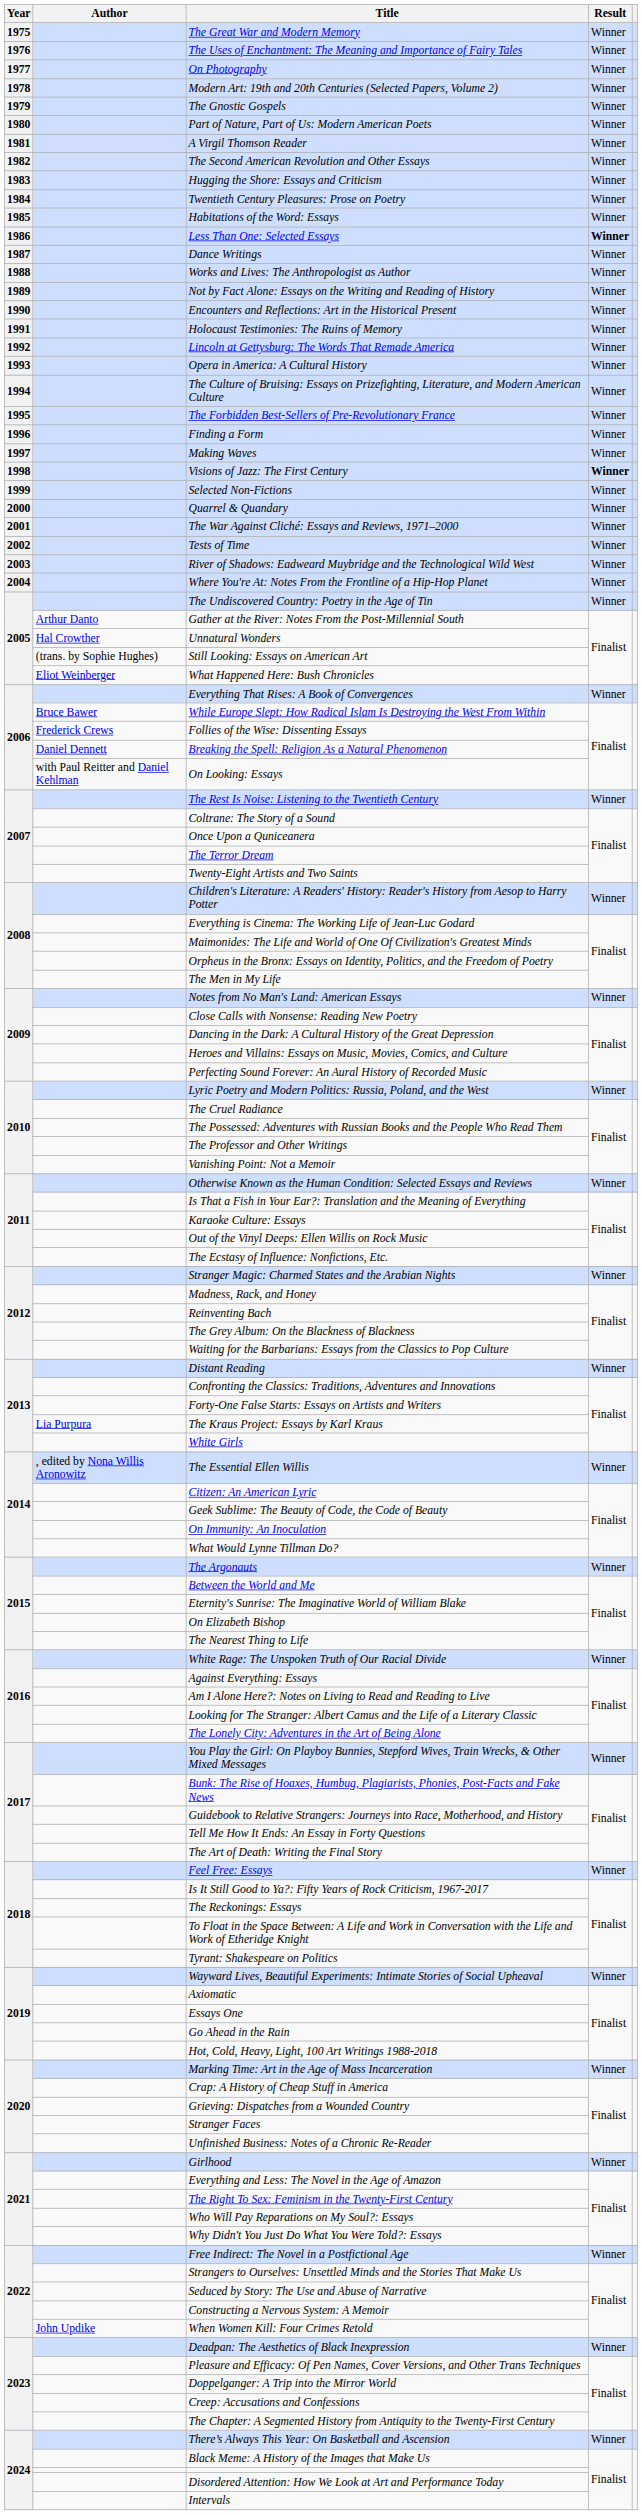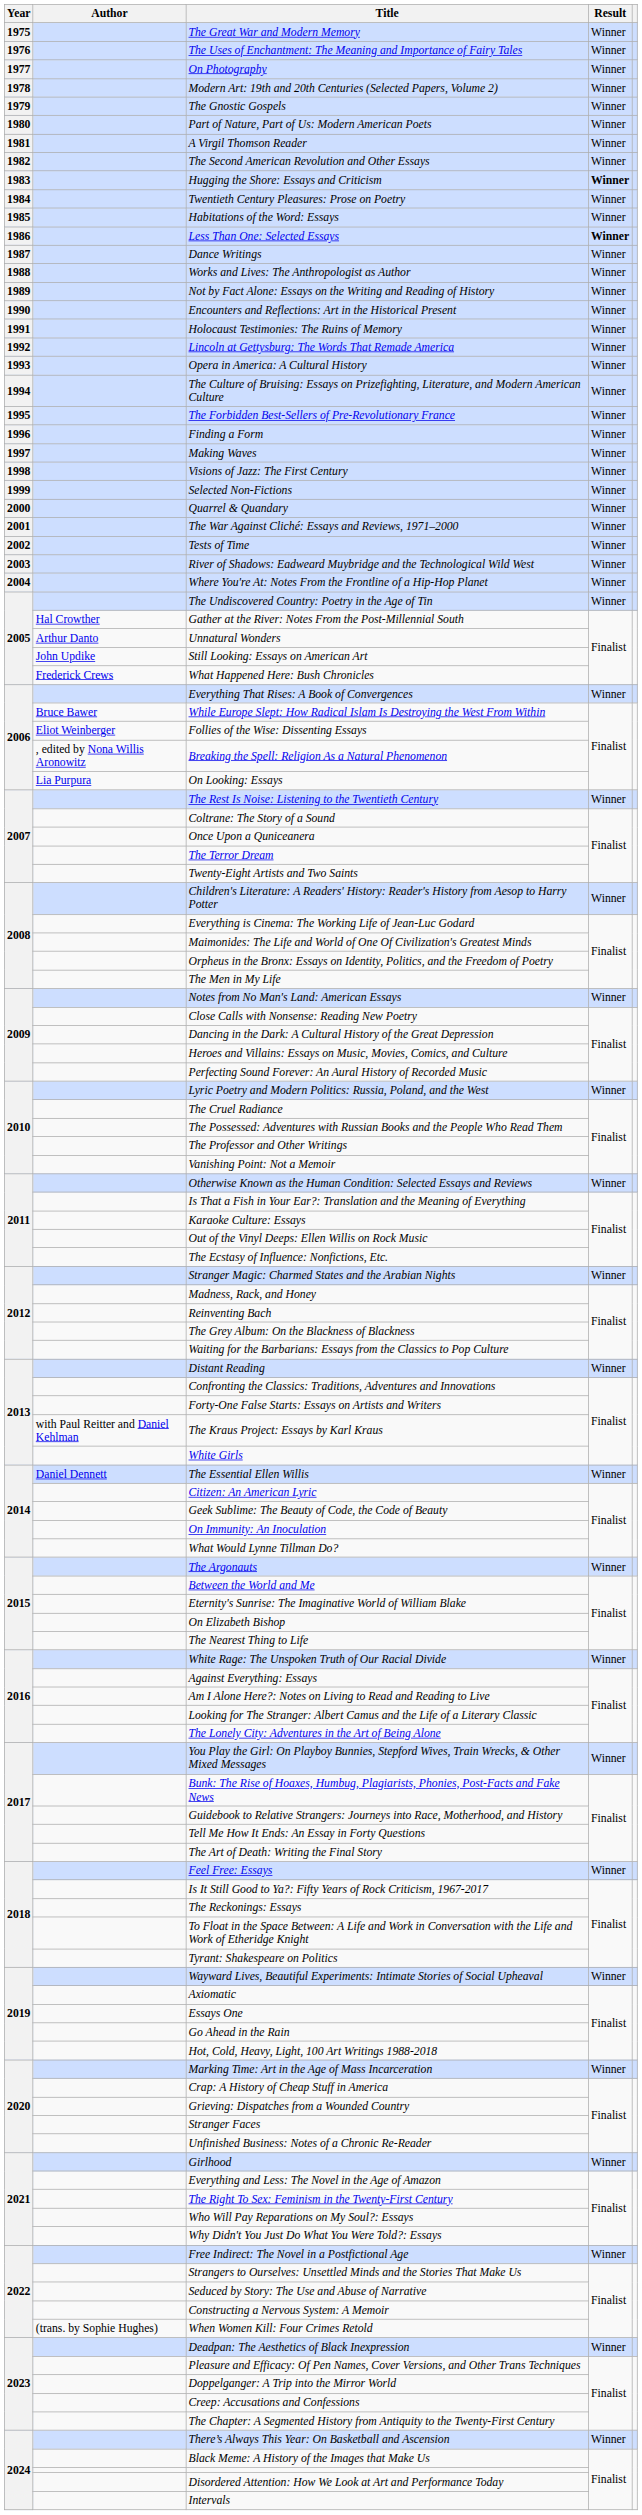Hugging the Shore: Essays and Criticism | Result: normal -> bold
Visions of Jazz: The First Century | Result: bold -> normal
Gather at the River: Notes From the Post-Millennial South | Author: Arthur Danto -> Hal Crowther
Unnatural Wonders | Author: Hal Crowther -> Arthur Danto
Still Looking: Essays on American Art | Author: (trans. by Sophie Hughes) -> John Updike
What Happened Here: Bush Chronicles | Author: Eliot Weinberger -> Frederick Crews
Follies of the Wise: Dissenting Essays | Author: Frederick Crews -> Eliot Weinberger
Breaking the Spell: Religion As a Natural Phenomenon | Author: Daniel Dennett -> , edited by Nona Willis Aronowitz
On Looking: Essays | Author: with Paul Reitter and Daniel Kehlman -> Lia Purpura
The Kraus Project: Essays by Karl Kraus | Author: Lia Purpura -> with Paul Reitter and Daniel Kehlman
The Essential Ellen Willis | Author: , edited by Nona Willis Aronowitz -> Daniel Dennett
When Women Kill: Four Crimes Retold | Author: John Updike -> (trans. by Sophie Hughes)
